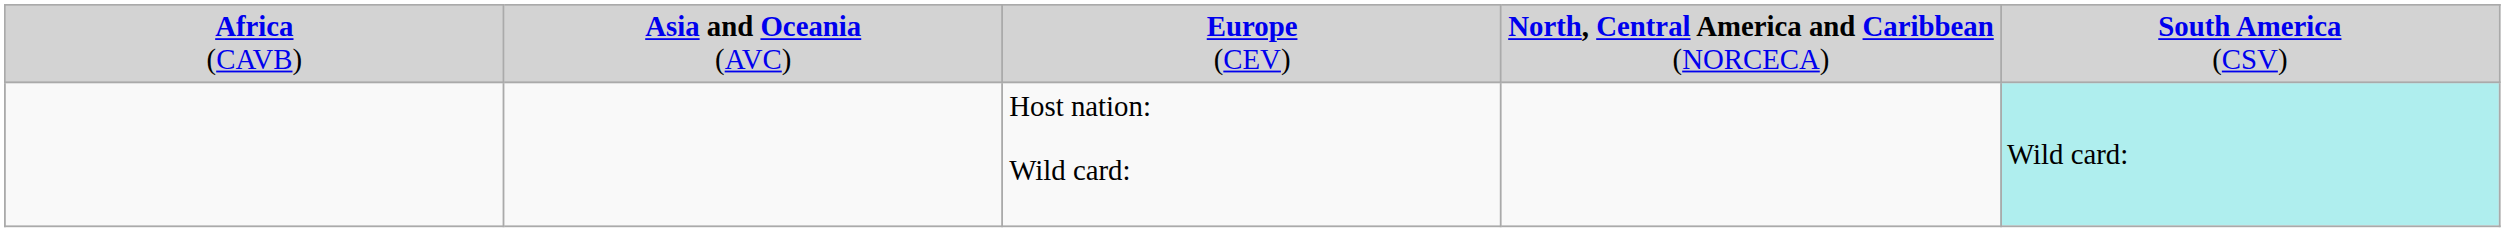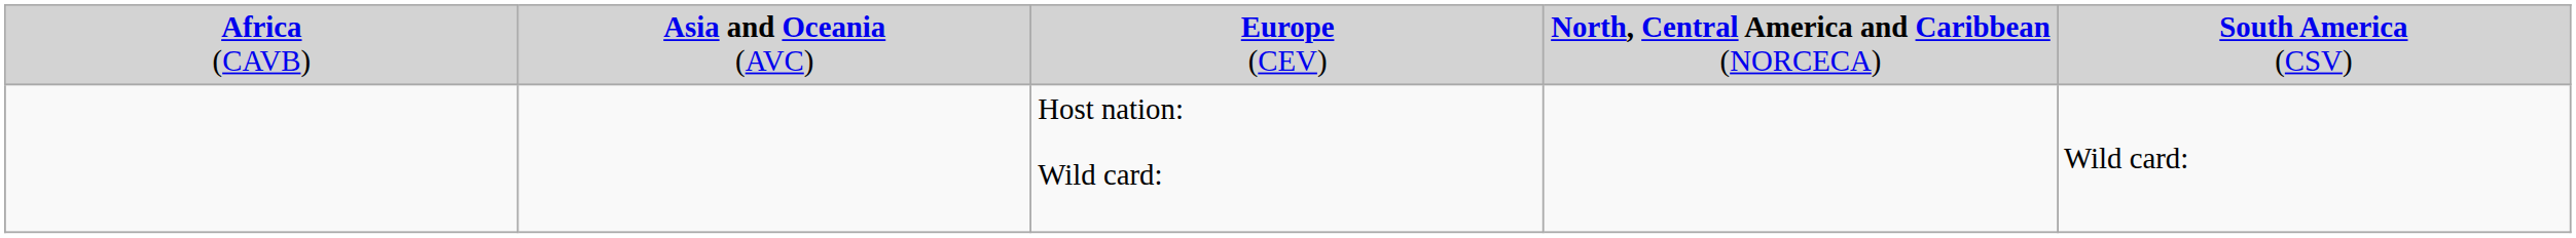Host nation: Wild card: | column 5: paleturquoise background -> no background
